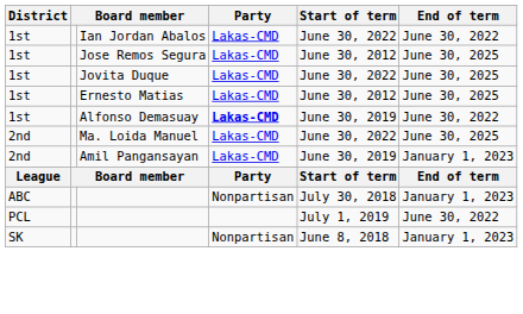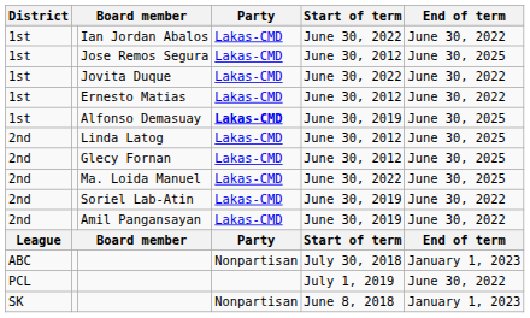Jovita Duque | End of term: June 30, 2025 -> June 30, 2022
Ernesto Matias | End of term: June 30, 2025 -> June 30, 2022
Alfonso Demasuay | End of term: June 30, 2022 -> June 30, 2025
+ row: 2nd | Linda Latog | Lakas-CMD | June 30, 2012 | June 30, 2025
+ row: 2nd | Glecy Fornan | Lakas-CMD | June 30, 2012 | June 30, 2025
+ row: 2nd | Soriel Lab-Atin | Lakas-CMD | June 30, 2019 | June 30, 2022
Amil Pangansayan | End of term: January 1, 2023 -> June 30, 2022
